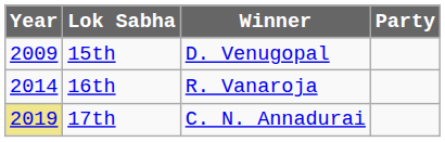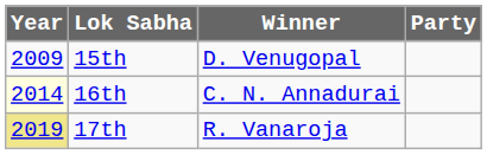16th | Year: no background -> lightyellow background
16th | Winner: R. Vanaroja -> C. N. Annadurai
17th | Winner: C. N. Annadurai -> R. Vanaroja
